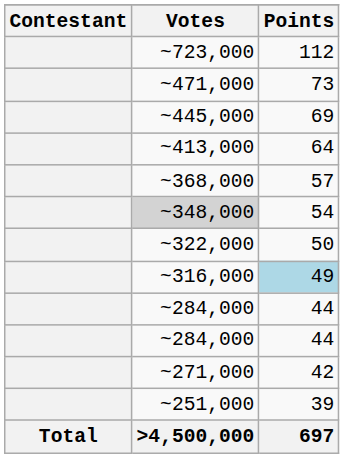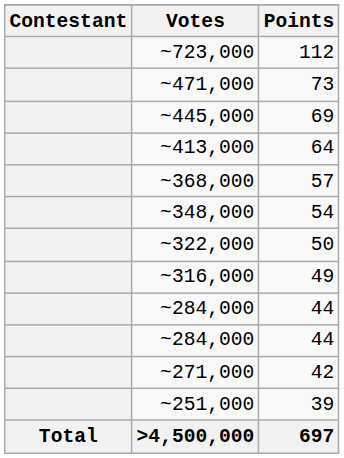~348,000 | Votes: lightgrey background -> no background
~316,000 | Points: lightblue background -> no background
